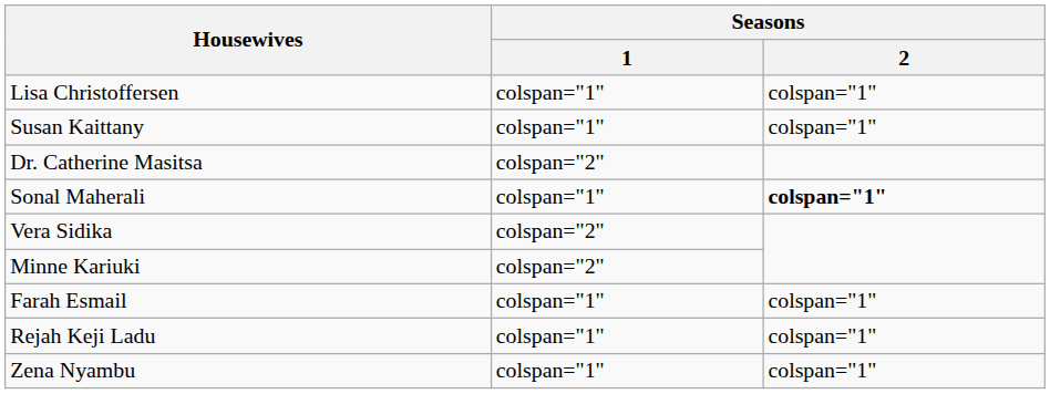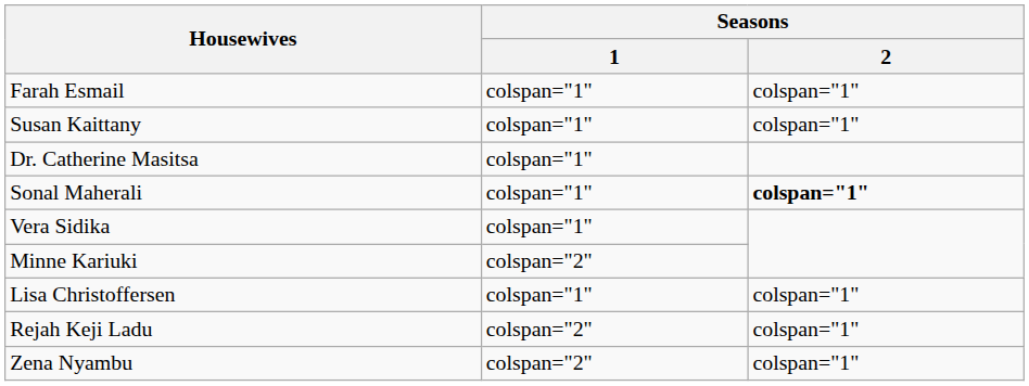rows swapped: Lisa Christoffersen <-> Farah Esmail
Dr. Catherine Masitsa | Seasons / 1: colspan="2" -> colspan="1"
Vera Sidika | Seasons / 1: colspan="2" -> colspan="1"
Rejah Keji Ladu | Seasons / 1: colspan="1" -> colspan="2"
Zena Nyambu | Seasons / 1: colspan="1" -> colspan="2"
